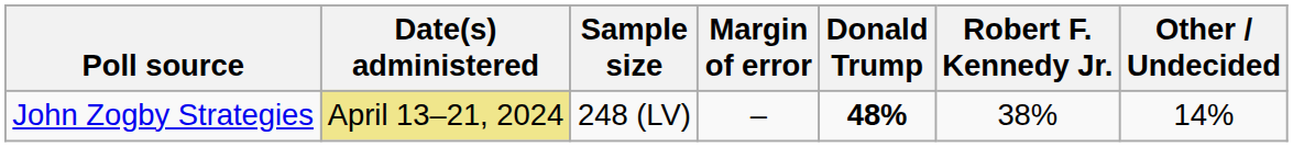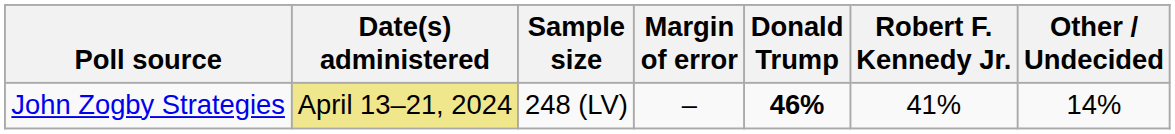John Zogby Strategies | Donald Trump: 48% -> 46%
John Zogby Strategies | Robert F. Kennedy Jr.: 38% -> 41%
